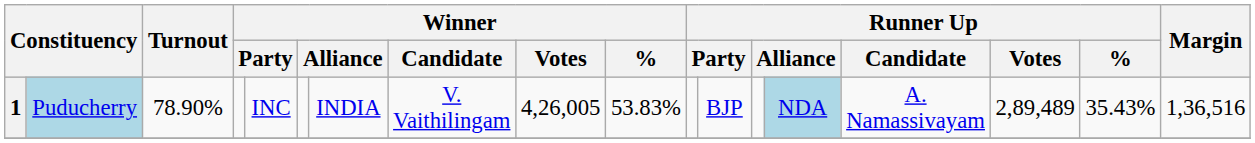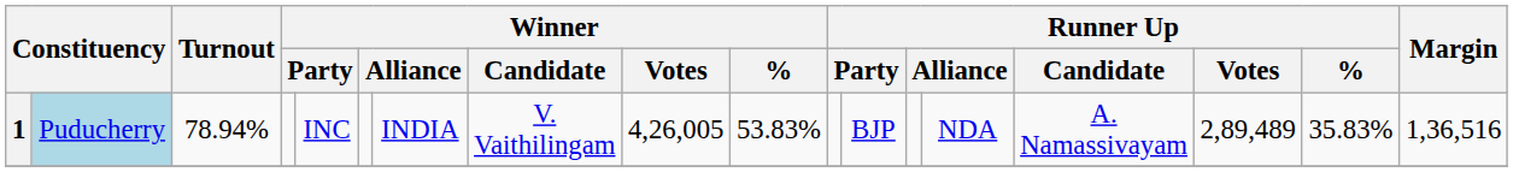1 | Turnout: 78.90% -> 78.94%
1 | column 14: lightblue background -> no background
1 | Runner Up / %: 35.43% -> 35.83%
